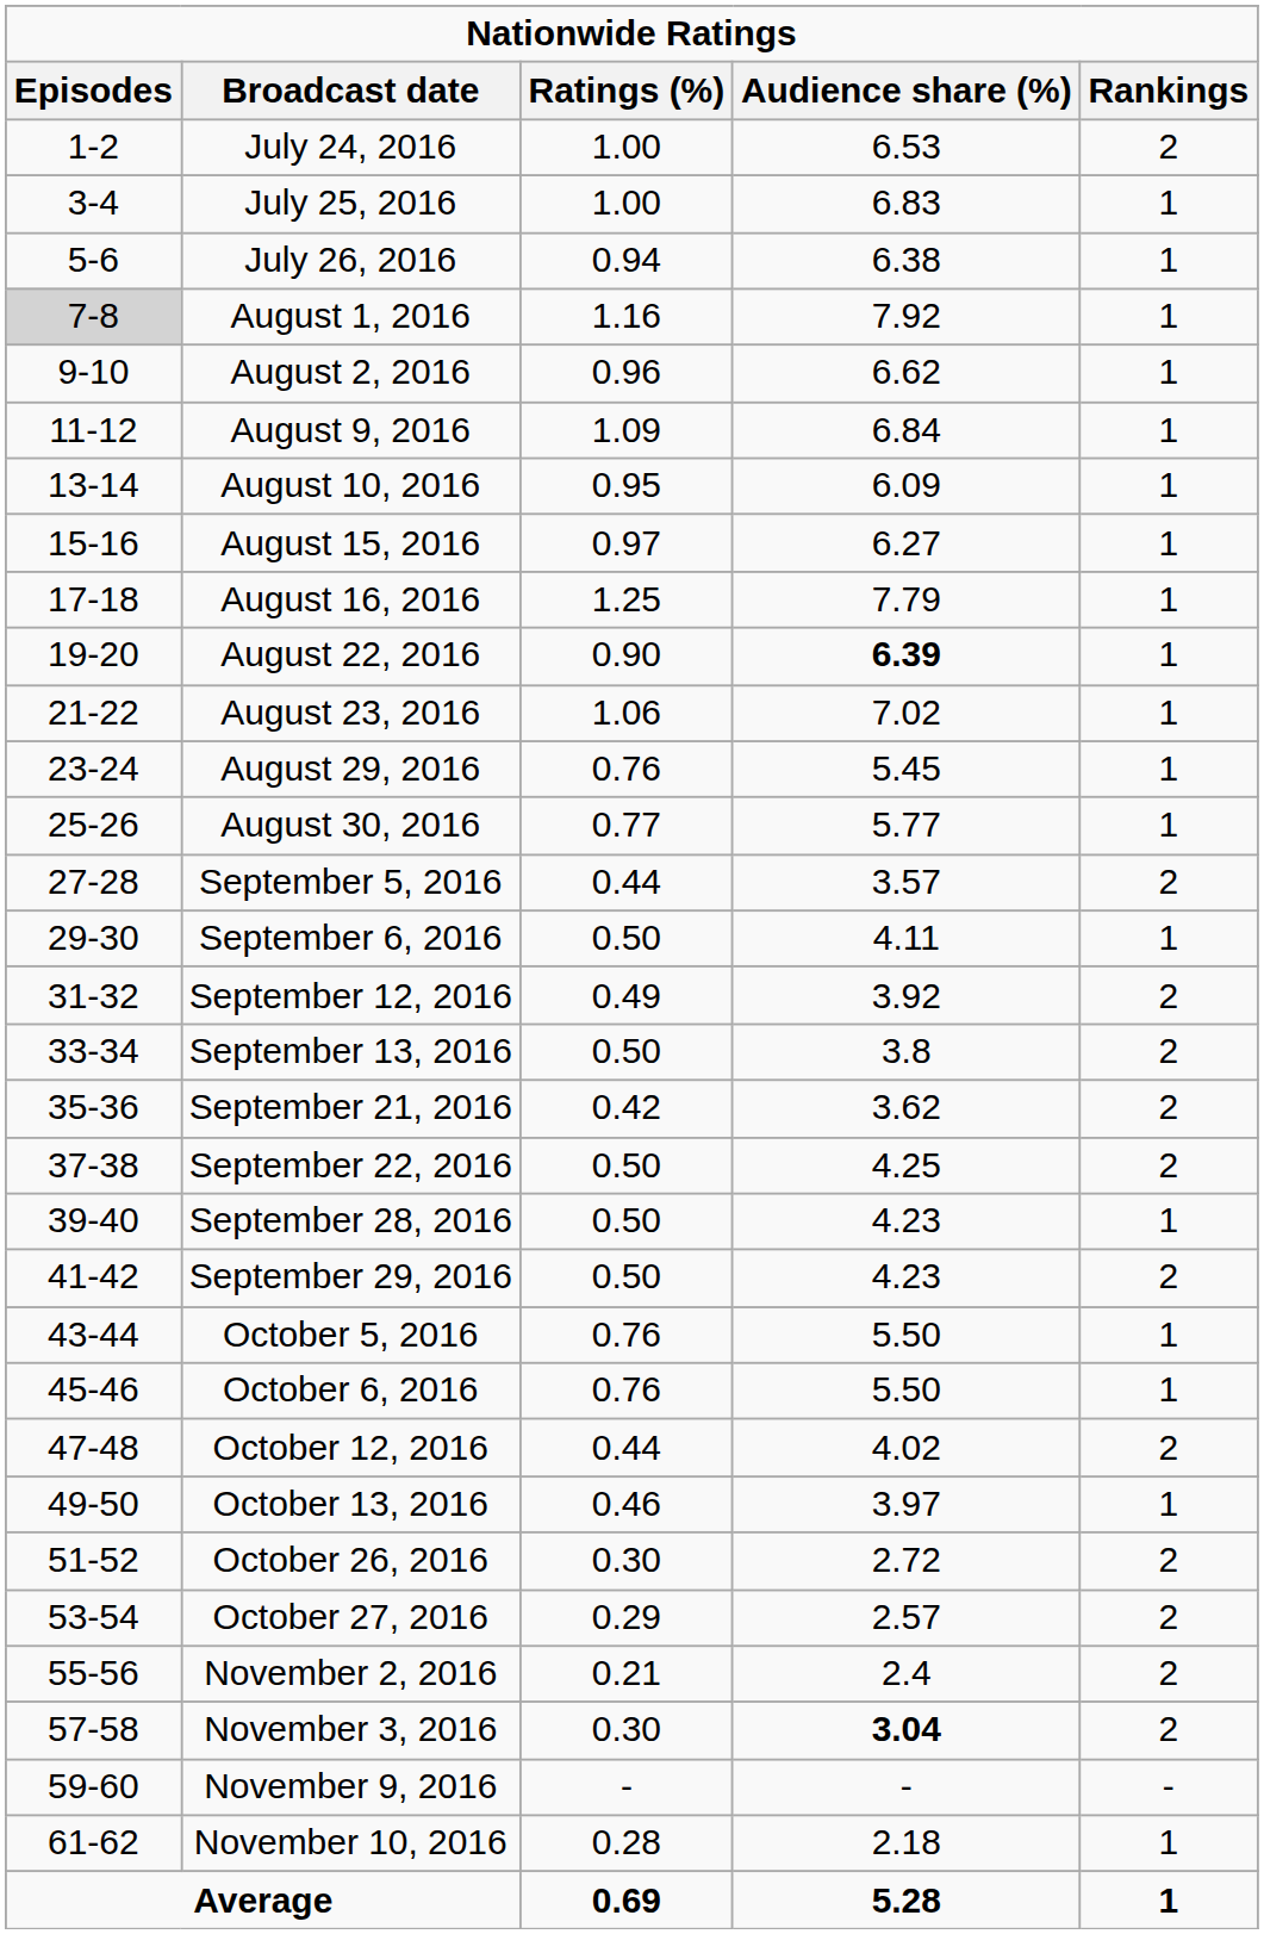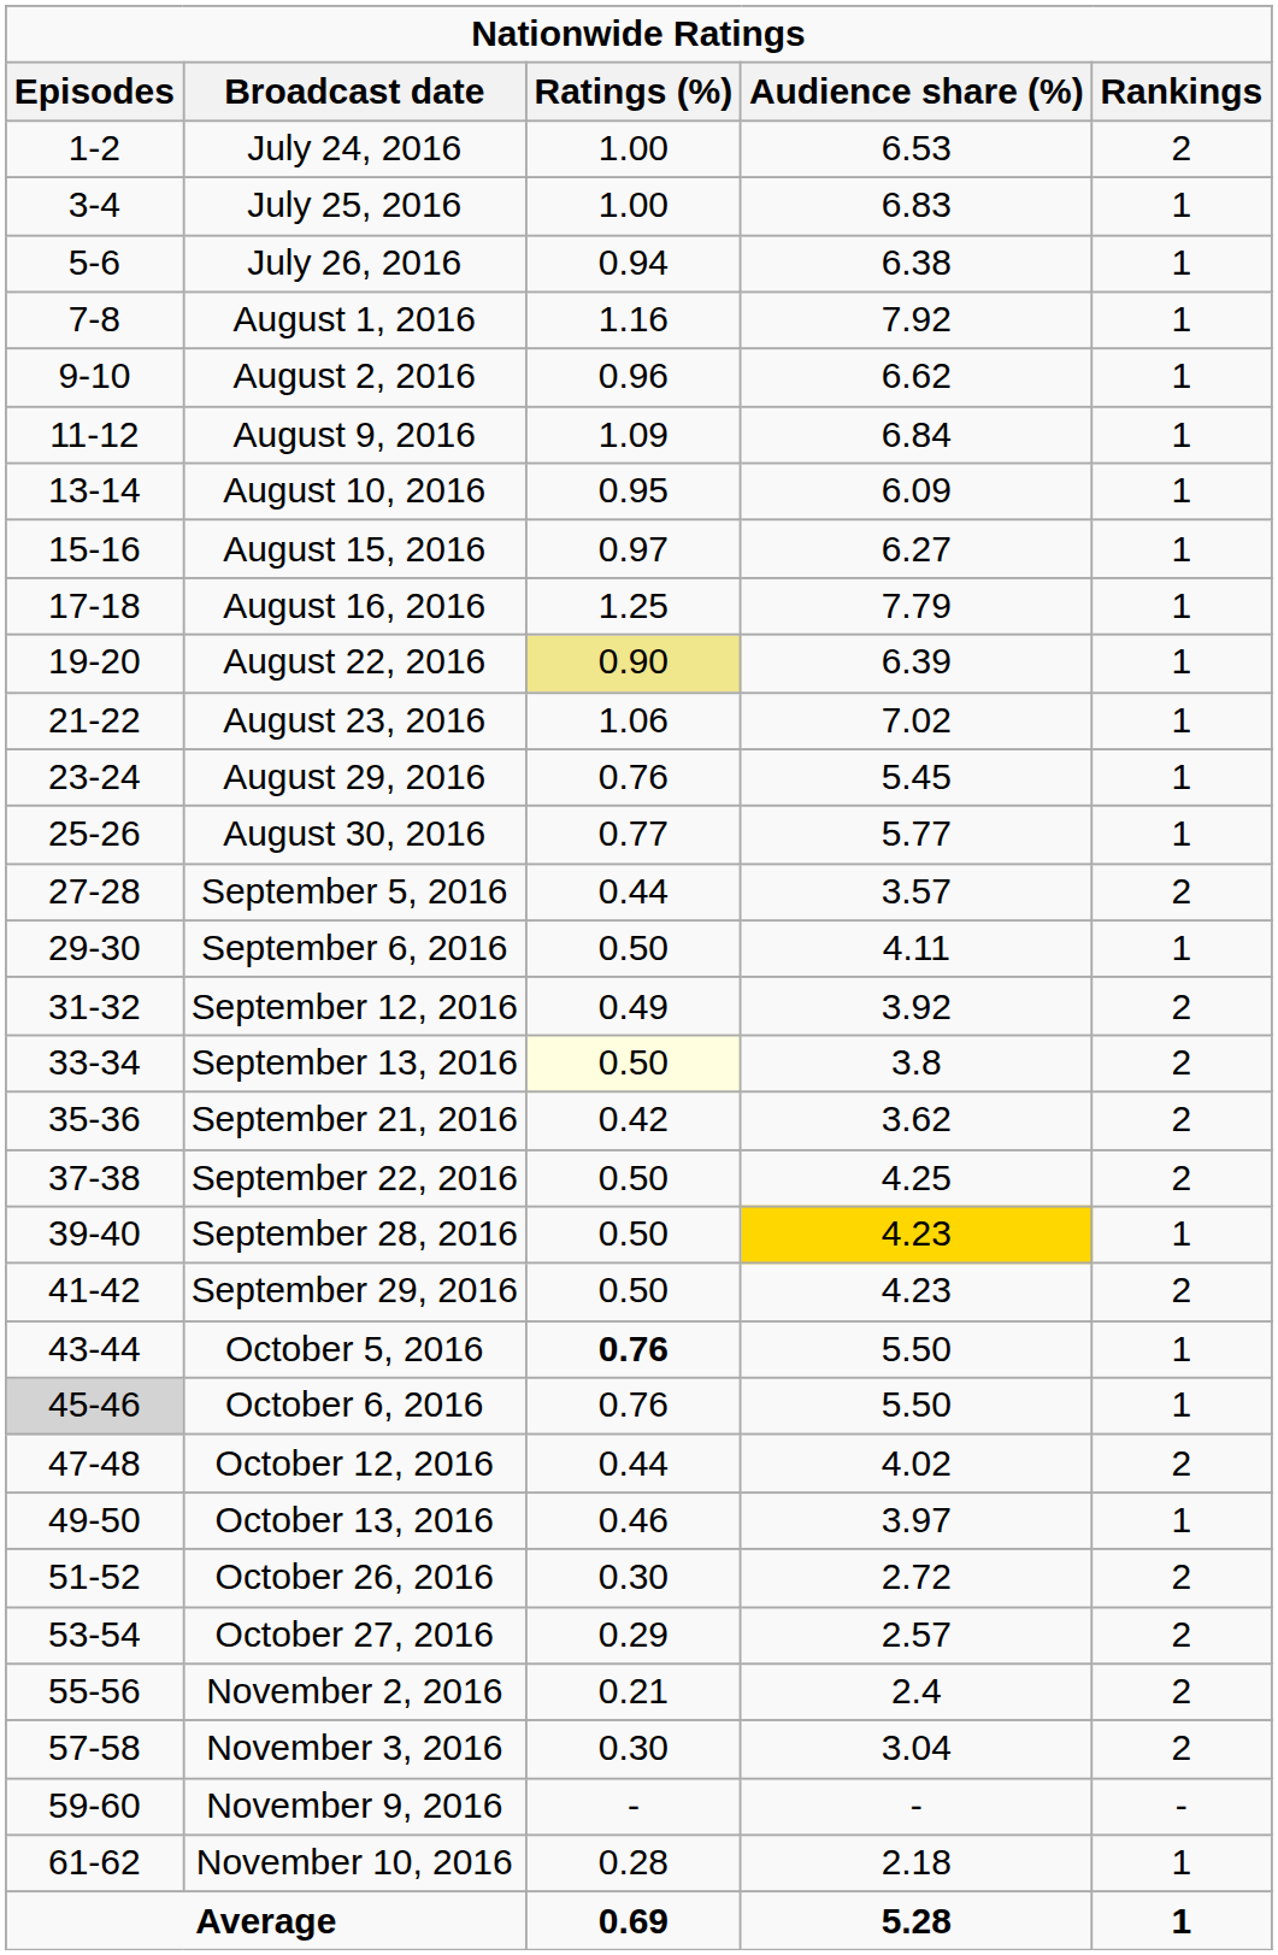August 1, 2016 | Episodes: lightgrey background -> no background
August 22, 2016 | Ratings (%): no background -> khaki background
August 22, 2016 | Audience share (%): bold -> normal
September 13, 2016 | Ratings (%): no background -> lightyellow background
September 28, 2016 | Audience share (%): no background -> gold background
October 5, 2016 | Ratings (%): normal -> bold
October 6, 2016 | Episodes: no background -> lightgrey background
November 3, 2016 | Audience share (%): bold -> normal
